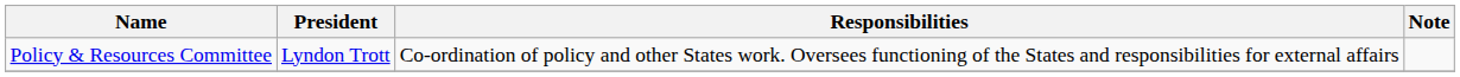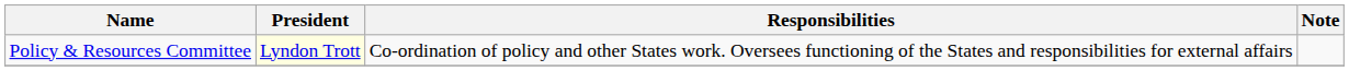Policy & Resources Committee | President: no background -> lightyellow background
